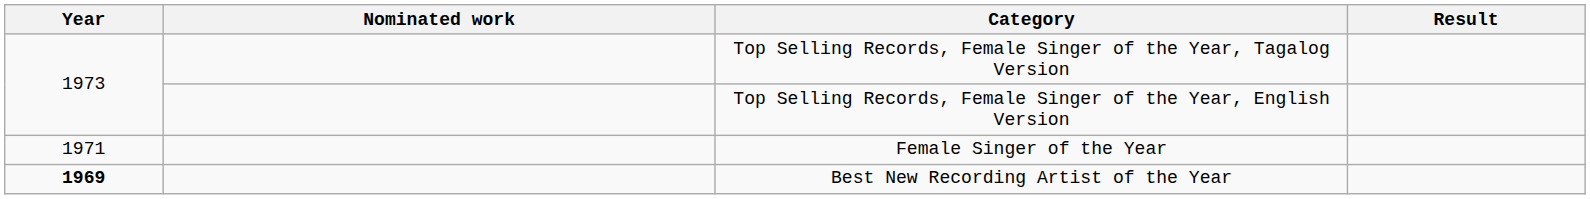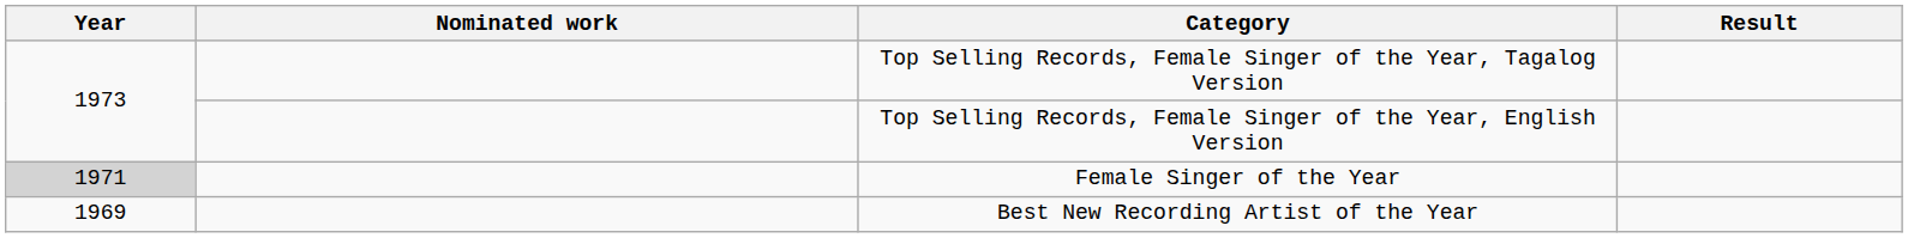Female Singer of the Year | Year: no background -> lightgrey background
Best New Recording Artist of the Year | Year: bold -> normal
